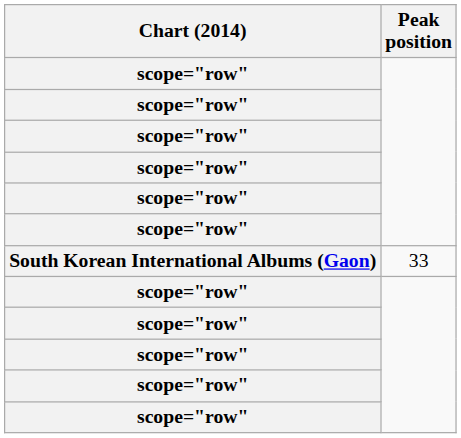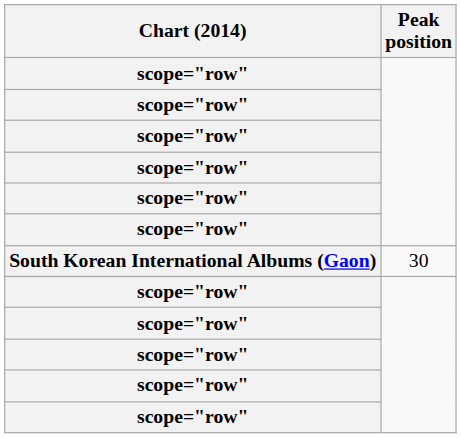South Korean International Albums (Gaon) | Peak position: 33 -> 30
